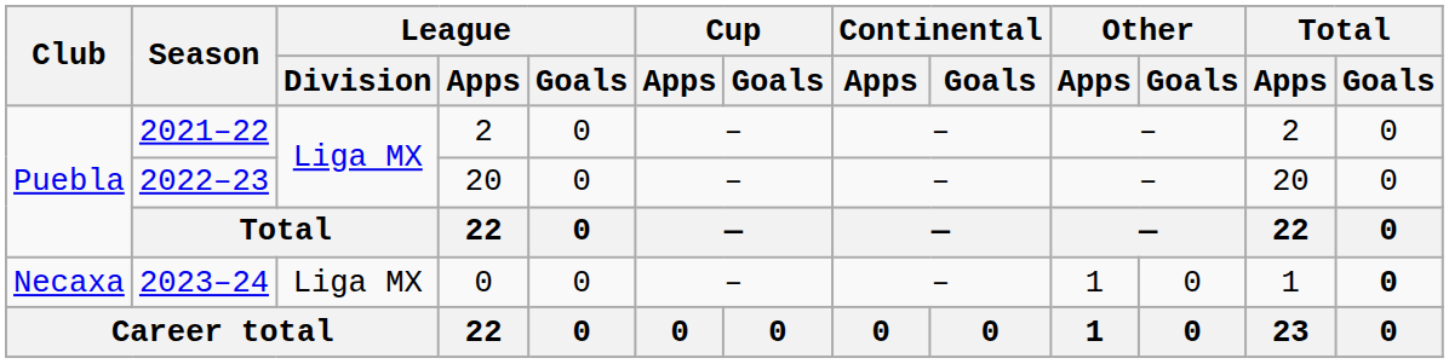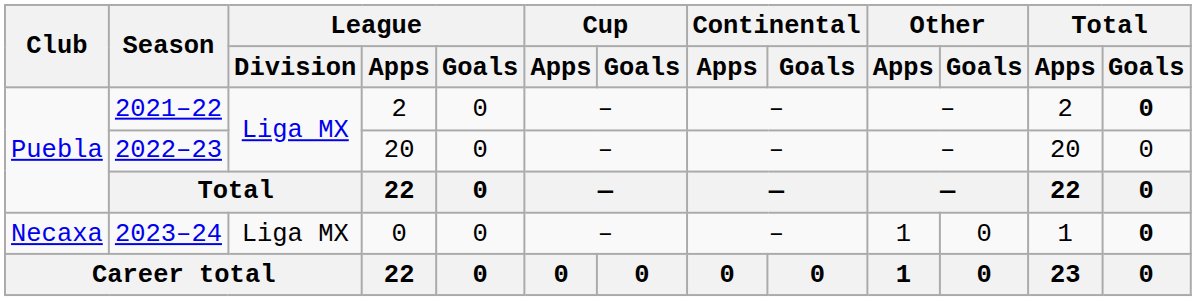2021–22 | Total / Goals: normal -> bold
